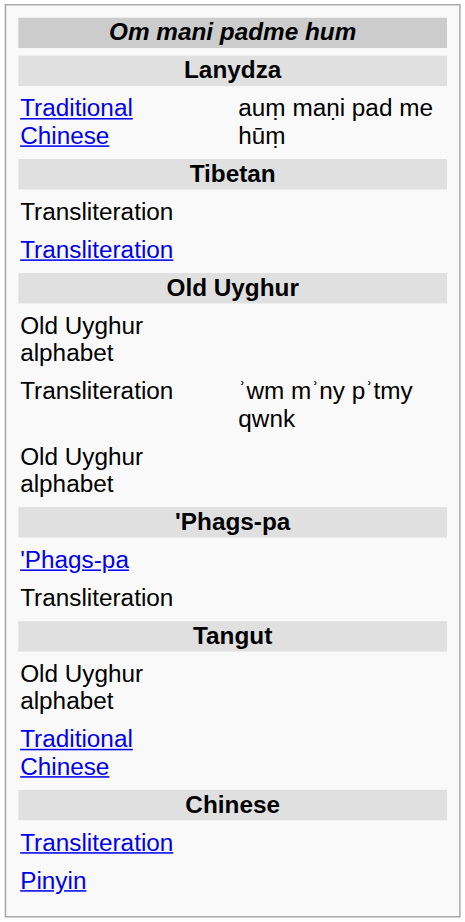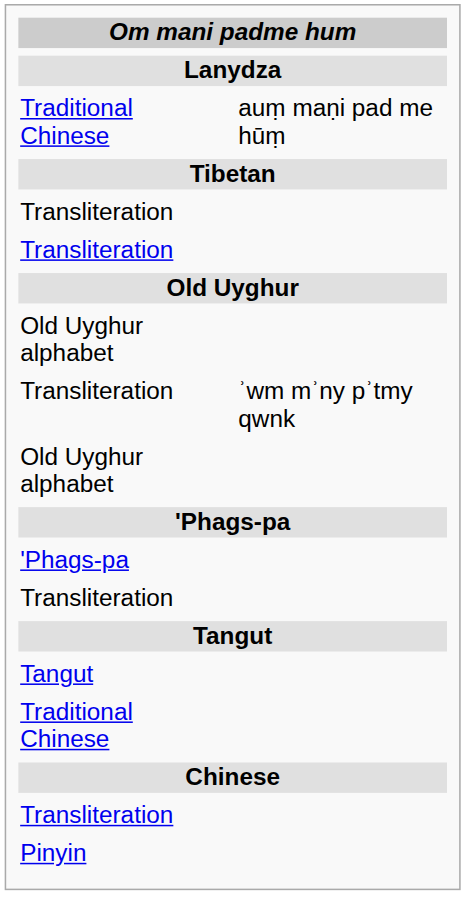row 15 | column 1: Old Uyghur alphabet -> Tangut
